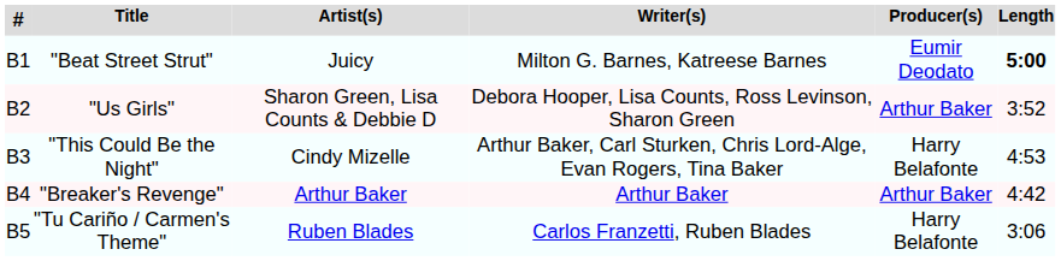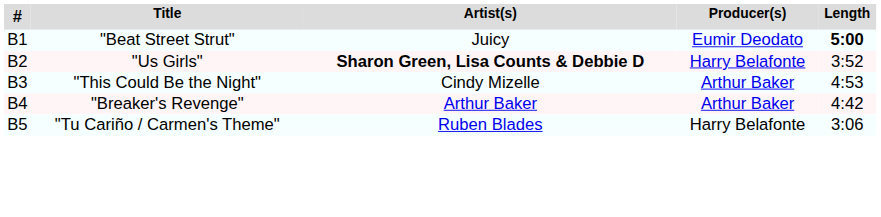- column: Writer(s) | Milton G. Barnes, Katreese Barnes | Debora Hooper, Lisa Counts, Ross Levinson, Sharon Green | Arthur Baker, Carl Sturken, Chris Lord-Alge, Evan Rogers, Tina Baker | Arthur Baker | Carlos Franzetti, Ruben Blades
"Us Girls" | Artist(s): normal -> bold
"Us Girls" | Producer(s): Arthur Baker -> Harry Belafonte
"This Could Be the Night" | Producer(s): Harry Belafonte -> Arthur Baker
